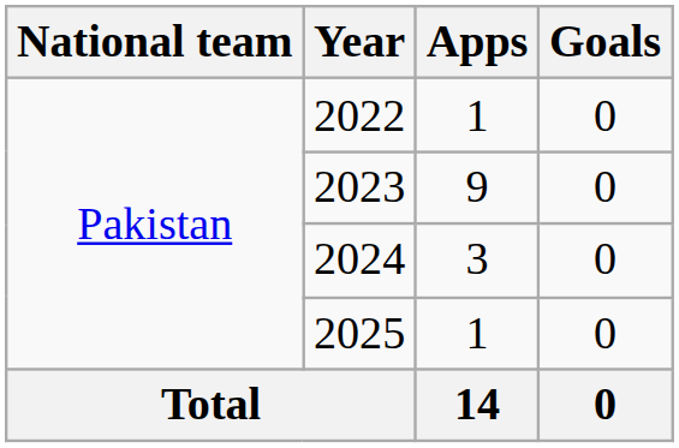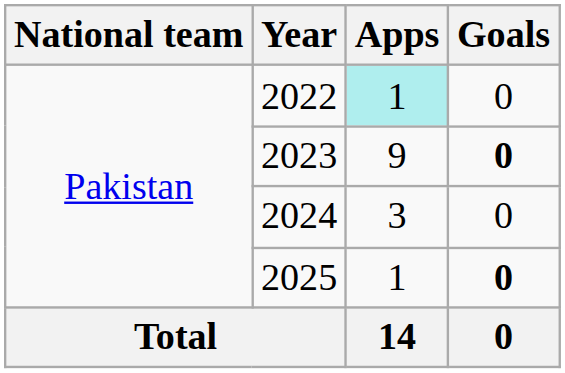2022 | Apps: no background -> paleturquoise background
2023 | Goals: normal -> bold
2025 | Goals: normal -> bold
